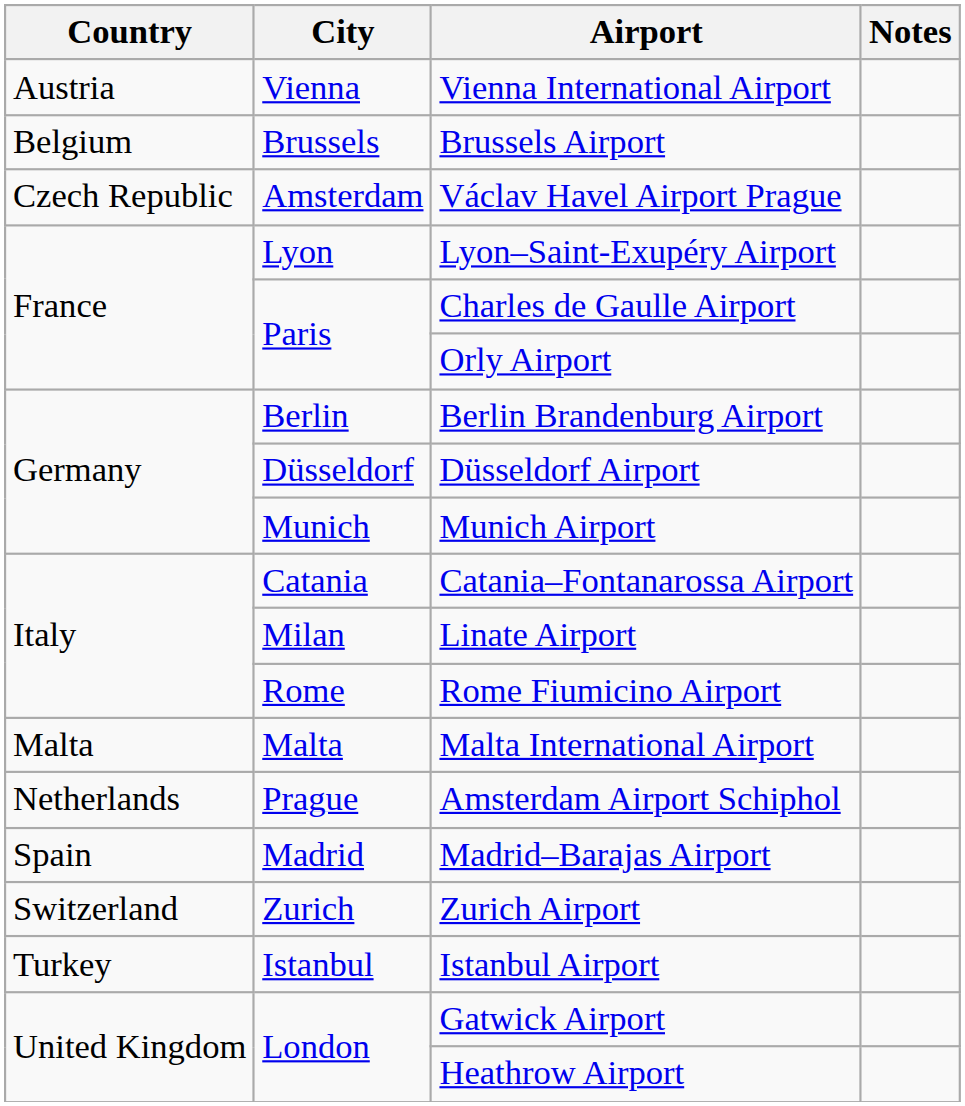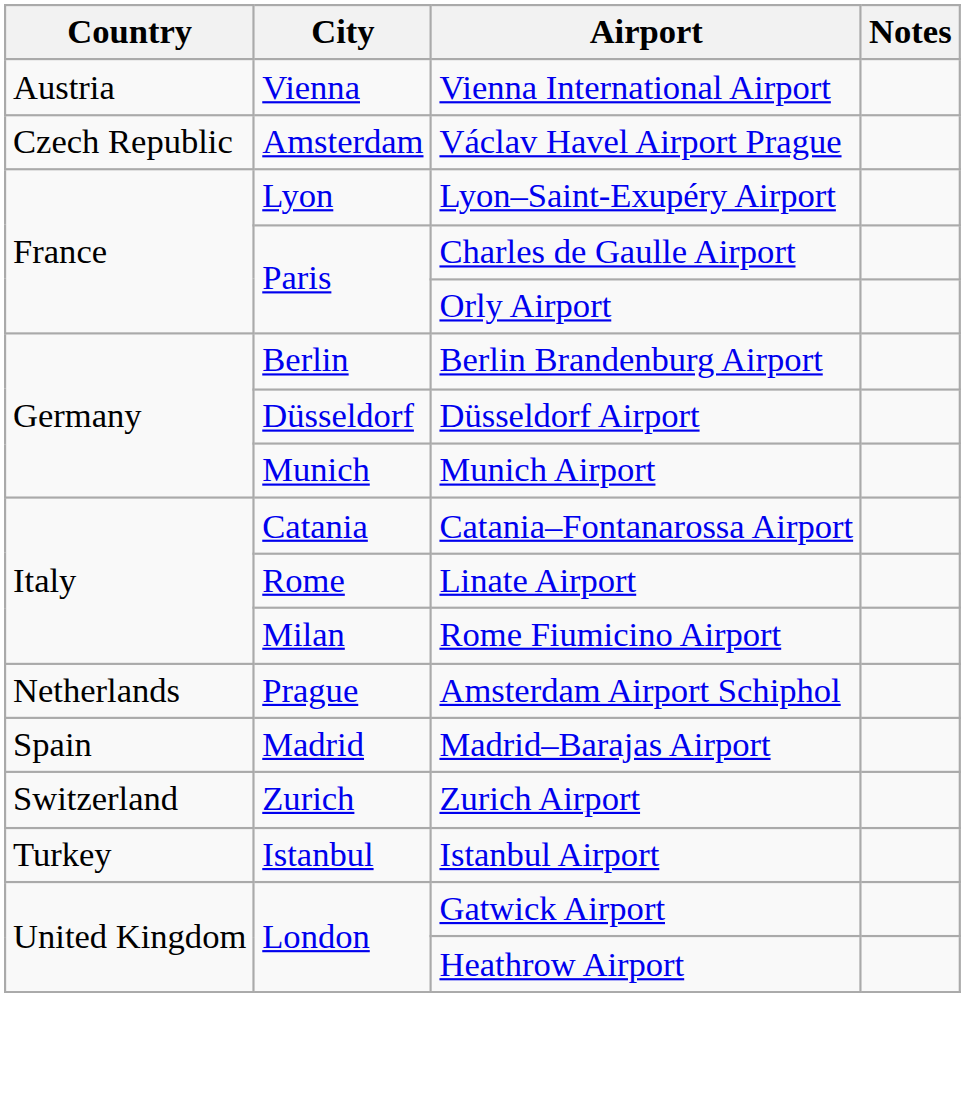- row: Belgium | Brussels | Brussels Airport
Linate Airport | City: Milan -> Rome
Rome Fiumicino Airport | City: Rome -> Milan
- row: Malta | Malta | Malta International Airport
